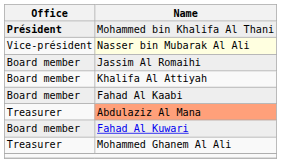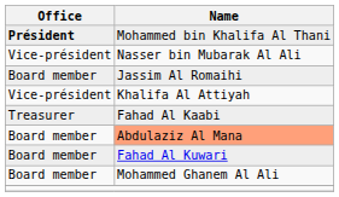row 3 | Name: lightyellow background -> no background
row 5 | Office: Board member -> Vice-président
row 6 | Office: Board member -> Treasurer
row 7 | Office: Treasurer -> Board member
row 9 | Office: Treasurer -> Board member
